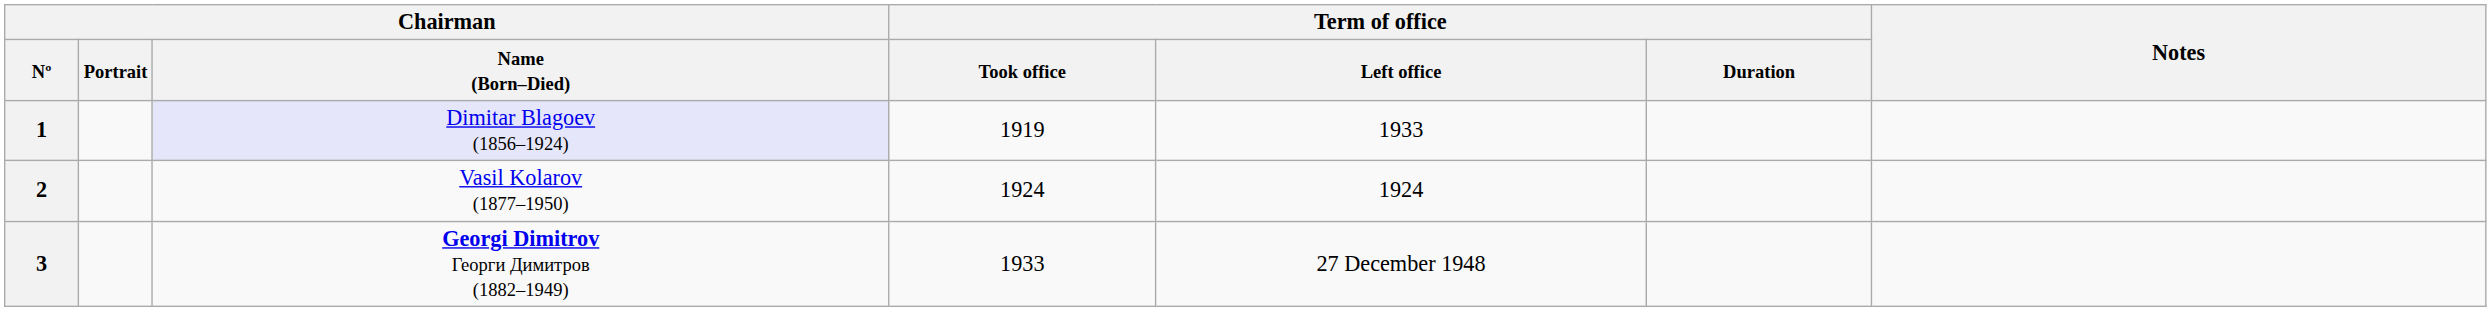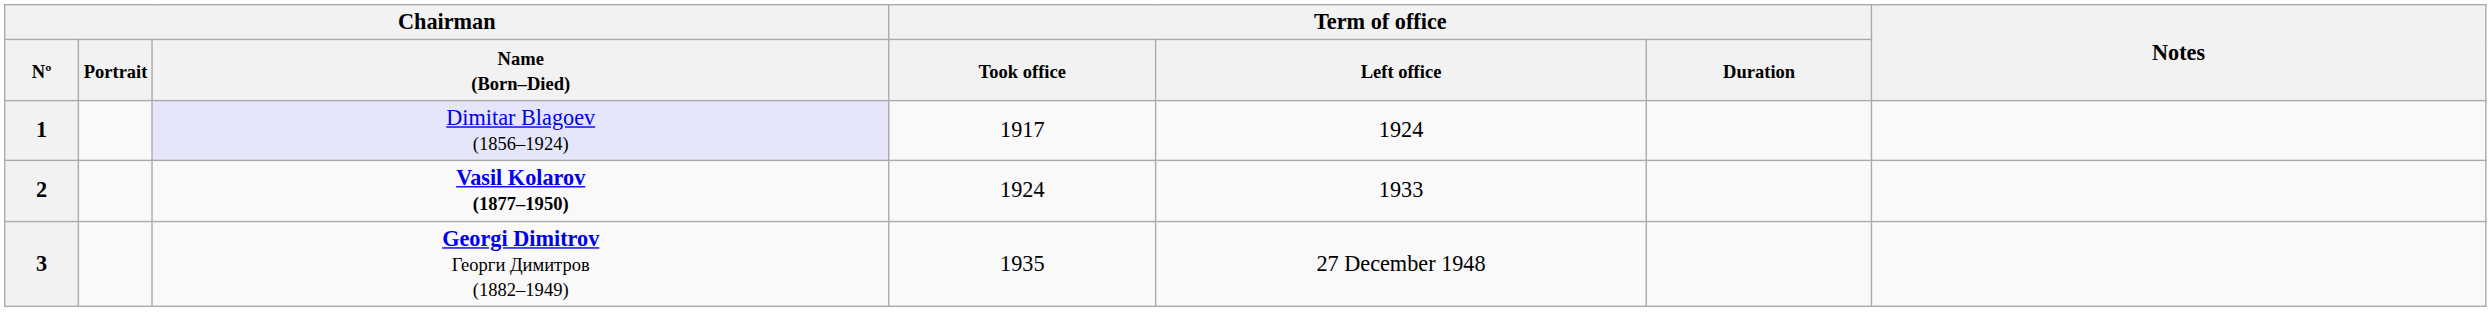1 | Term of office / Took office: 1919 -> 1917
1 | Term of office / Left office: 1933 -> 1924
2 | Chairman / Name (Born–Died): normal -> bold
2 | Term of office / Left office: 1924 -> 1933
3 | Term of office / Took office: 1933 -> 1935
